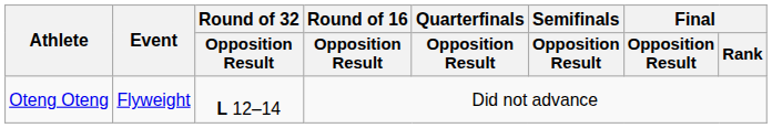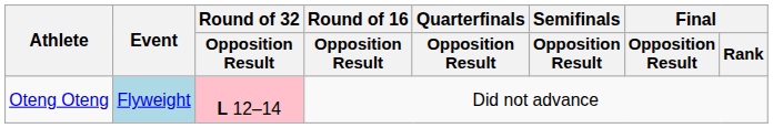Oteng Oteng | Event: no background -> lightblue background
Oteng Oteng | Round of 32 / Opposition Result: no background -> pink background
